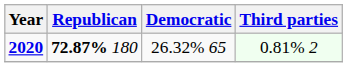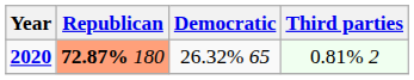2020 | Republican: no background -> lightsalmon background
